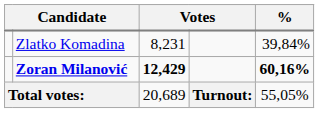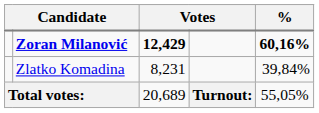rows swapped: Zoran Milanović <-> Zlatko Komadina
